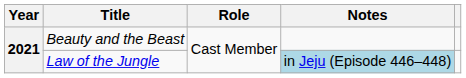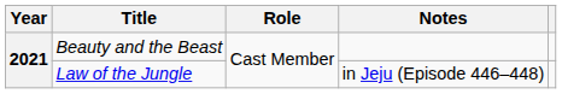Law of the Jungle | Notes: lightblue background -> no background
